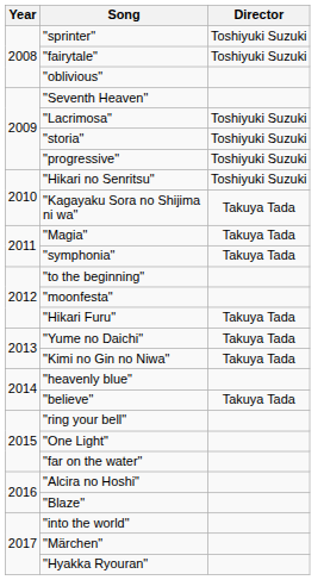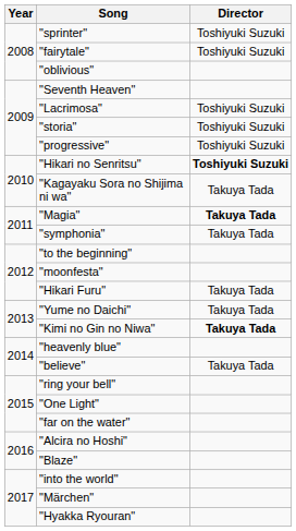"Hikari no Senritsu" | Director: normal -> bold
"Magia" | Director: normal -> bold
"Kimi no Gin no Niwa" | Director: normal -> bold
